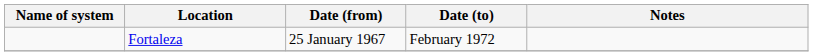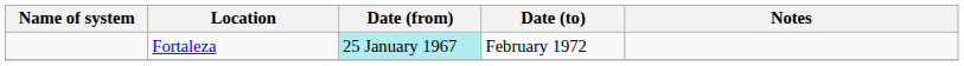Fortaleza | Date (from): no background -> paleturquoise background
